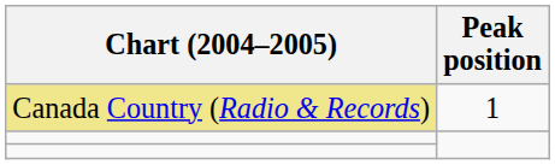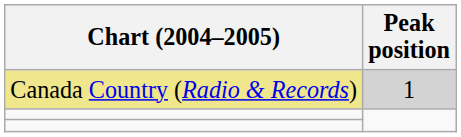row 2 | Peak position: no background -> lightgrey background
